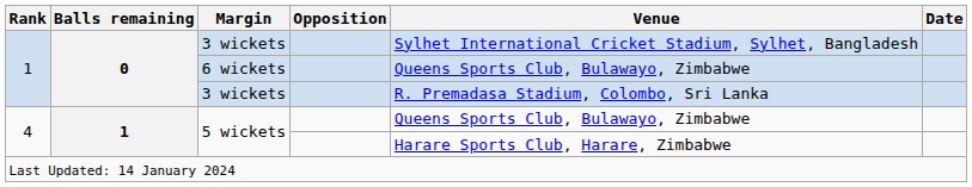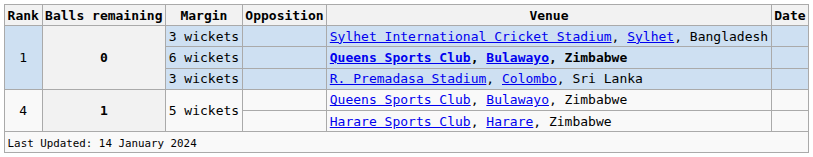6 wickets | Venue: normal -> bold
